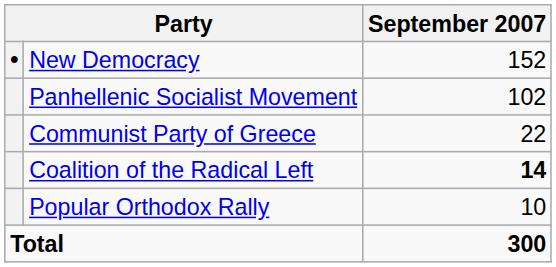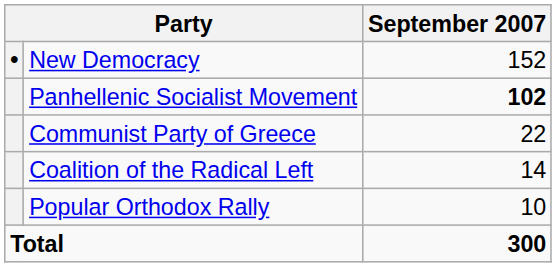Panhellenic Socialist Movement | September 2007: normal -> bold
Coalition of the Radical Left | September 2007: bold -> normal
